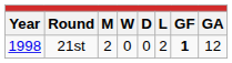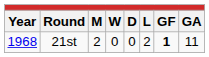21st | Year: 1998 -> 1968
21st | GA: 12 -> 11
